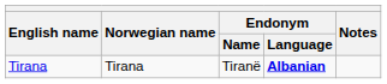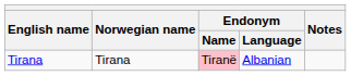row 4 | Endonym / Name: no background -> pink background
row 4 | Endonym / Language: bold -> normal
